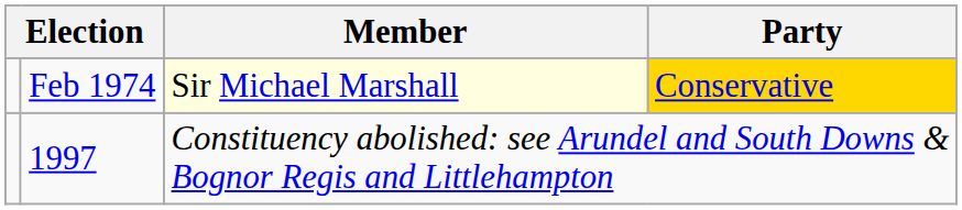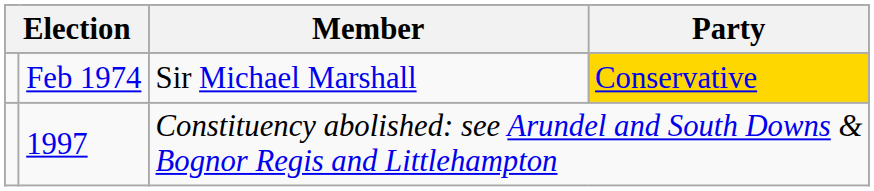Feb 1974 | Member: lightyellow background -> no background
